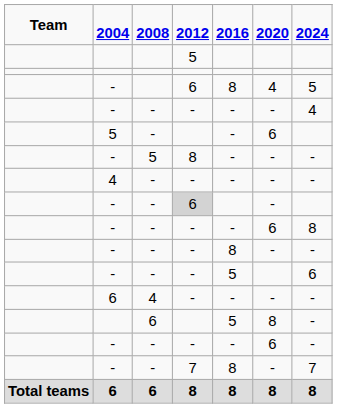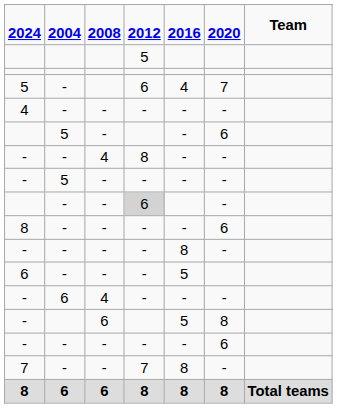columns swapped: Team <-> 2024
row 4 | 2016: 8 -> 4
row 4 | 2020: 4 -> 7
row 7 | 2008: 5 -> 4
row 8 | 2004: 4 -> 5
